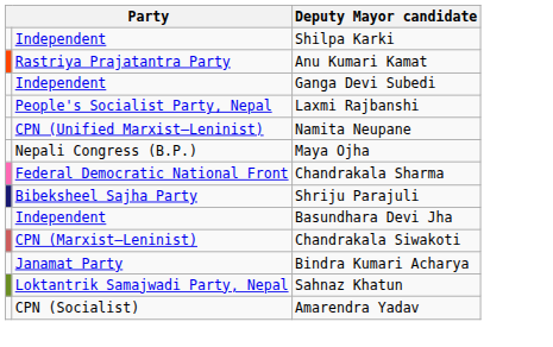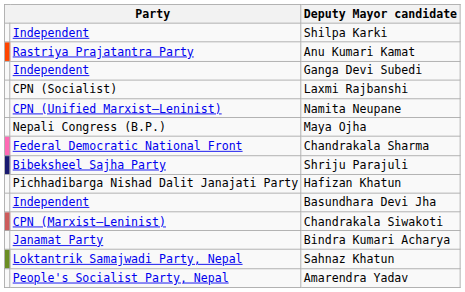Laxmi Rajbanshi | column 2: People's Socialist Party, Nepal -> CPN (Socialist)
+ row: Pichhadibarga Nishad Dalit Janajati Party | Hafizan Khatun
Amarendra Yadav | column 2: CPN (Socialist) -> People's Socialist Party, Nepal
